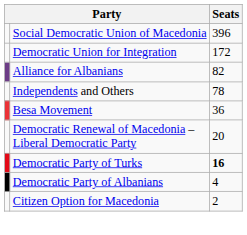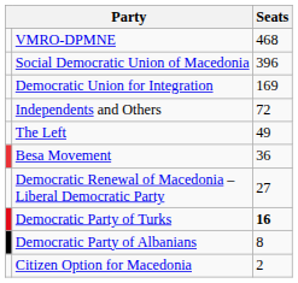+ row: VMRO-DPMNE | 468
Democratic Union for Integration | Seats: 172 -> 169
- row: Alliance for Albanians | 82
Independents and Others | Seats: 78 -> 72
+ row: The Left | 49
Democratic Renewal of Macedonia – Liberal Democratic Party | Seats: 20 -> 27
Democratic Party of Albanians | Seats: 4 -> 8
